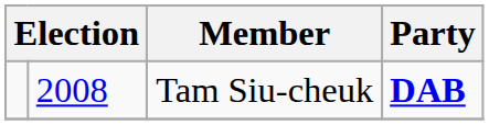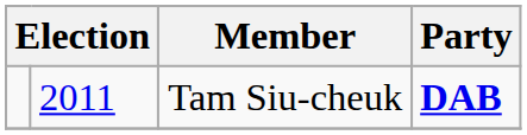Tam Siu-cheuk | column 2: 2008 -> 2011
